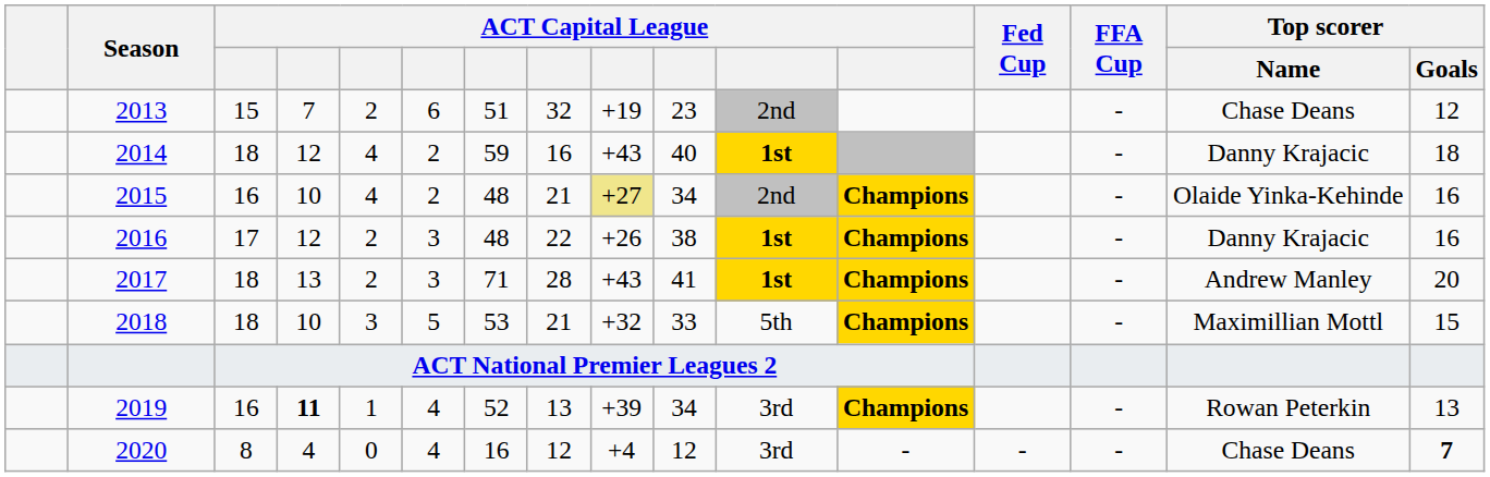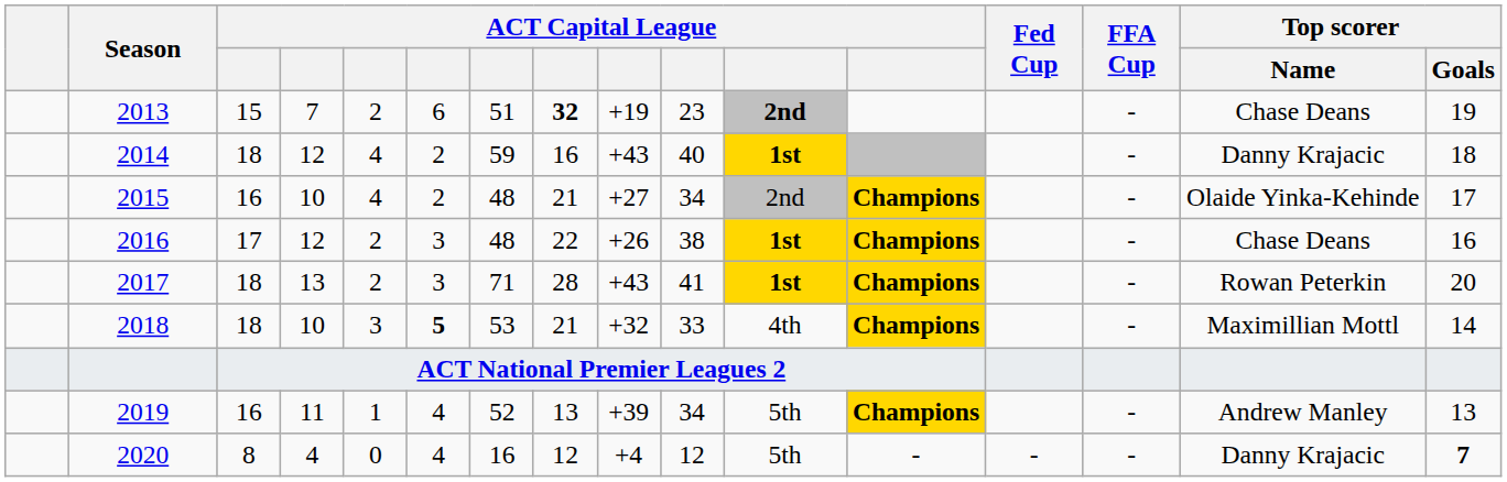2013 | column 8: normal -> bold
2013 | column 11: normal -> bold
2013 | Top scorer / Goals: 12 -> 19
2015 | column 9: khaki background -> no background
2015 | Top scorer / Goals: 16 -> 17
2016 | Top scorer / Name: Danny Krajacic -> Chase Deans
2017 | Top scorer / Name: Andrew Manley -> Rowan Peterkin
2018 | column 6: normal -> bold
2018 | column 11: 5th -> 4th
2018 | Top scorer / Goals: 15 -> 14
2019 | column 4: bold -> normal
2019 | column 11: 3rd -> 5th
2019 | Top scorer / Name: Rowan Peterkin -> Andrew Manley
2020 | column 11: 3rd -> 5th
2020 | Top scorer / Name: Chase Deans -> Danny Krajacic
